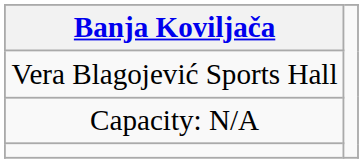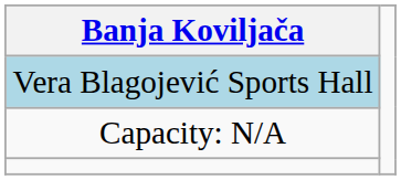Vera Blagojević Sports Hall | Banja Koviljača: no background -> lightblue background
